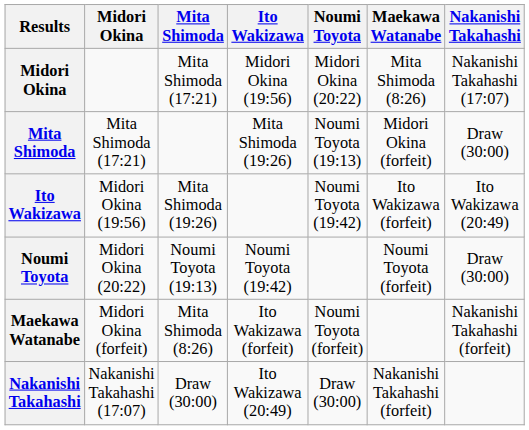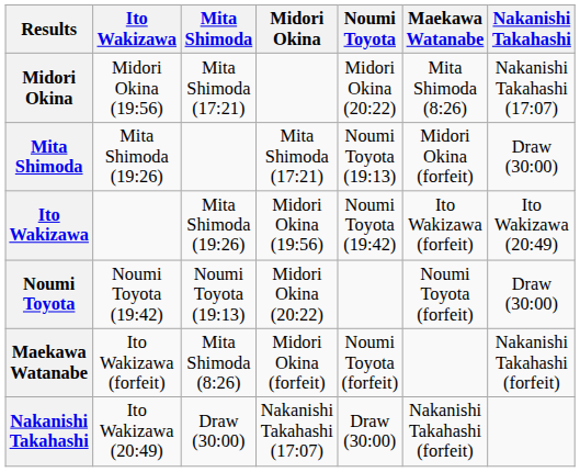columns swapped: Midori Okina <-> Ito Wakizawa
